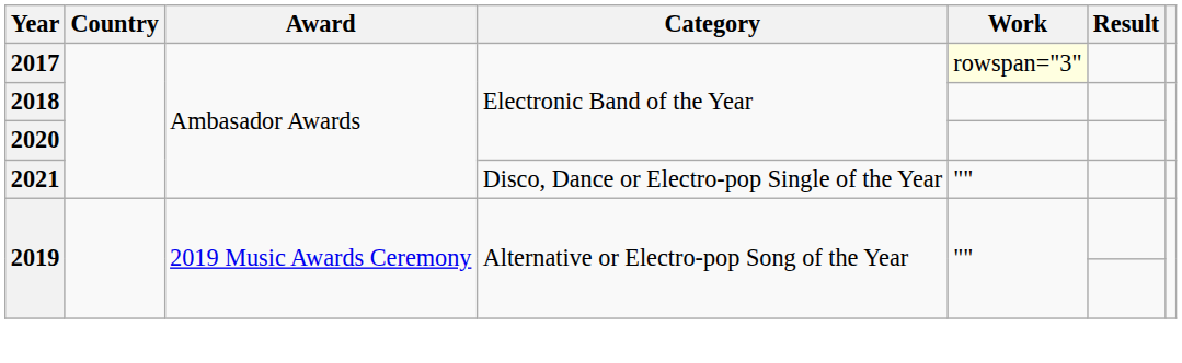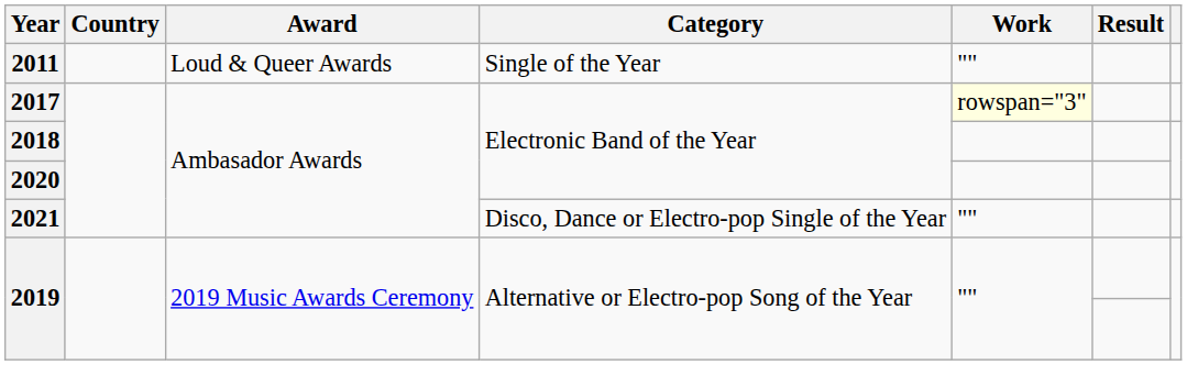+ row: 2011 | Loud & Queer Awards | Single of the Year | ""
